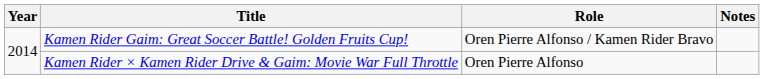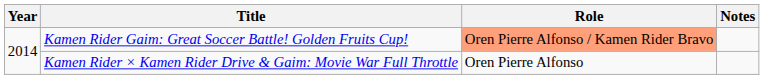Kamen Rider Gaim: Great Soccer Battle! Golden Fruits Cup! | Role: no background -> lightsalmon background
